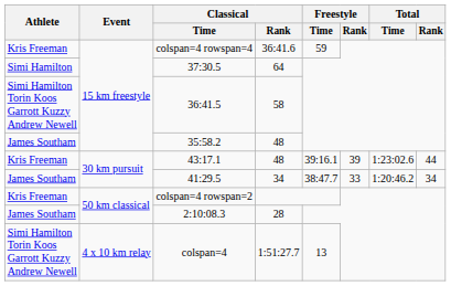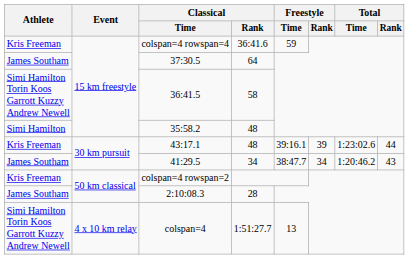37:30.5 | Athlete: Simi Hamilton -> James Southam
35:58.2 | Athlete: James Southam -> Simi Hamilton
41:29.5 | Freestyle / Rank: 33 -> 34
41:29.5 | Total / Rank: 34 -> 43
